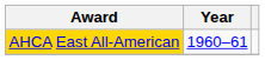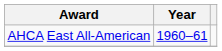row 2 | Award: gold background -> no background
